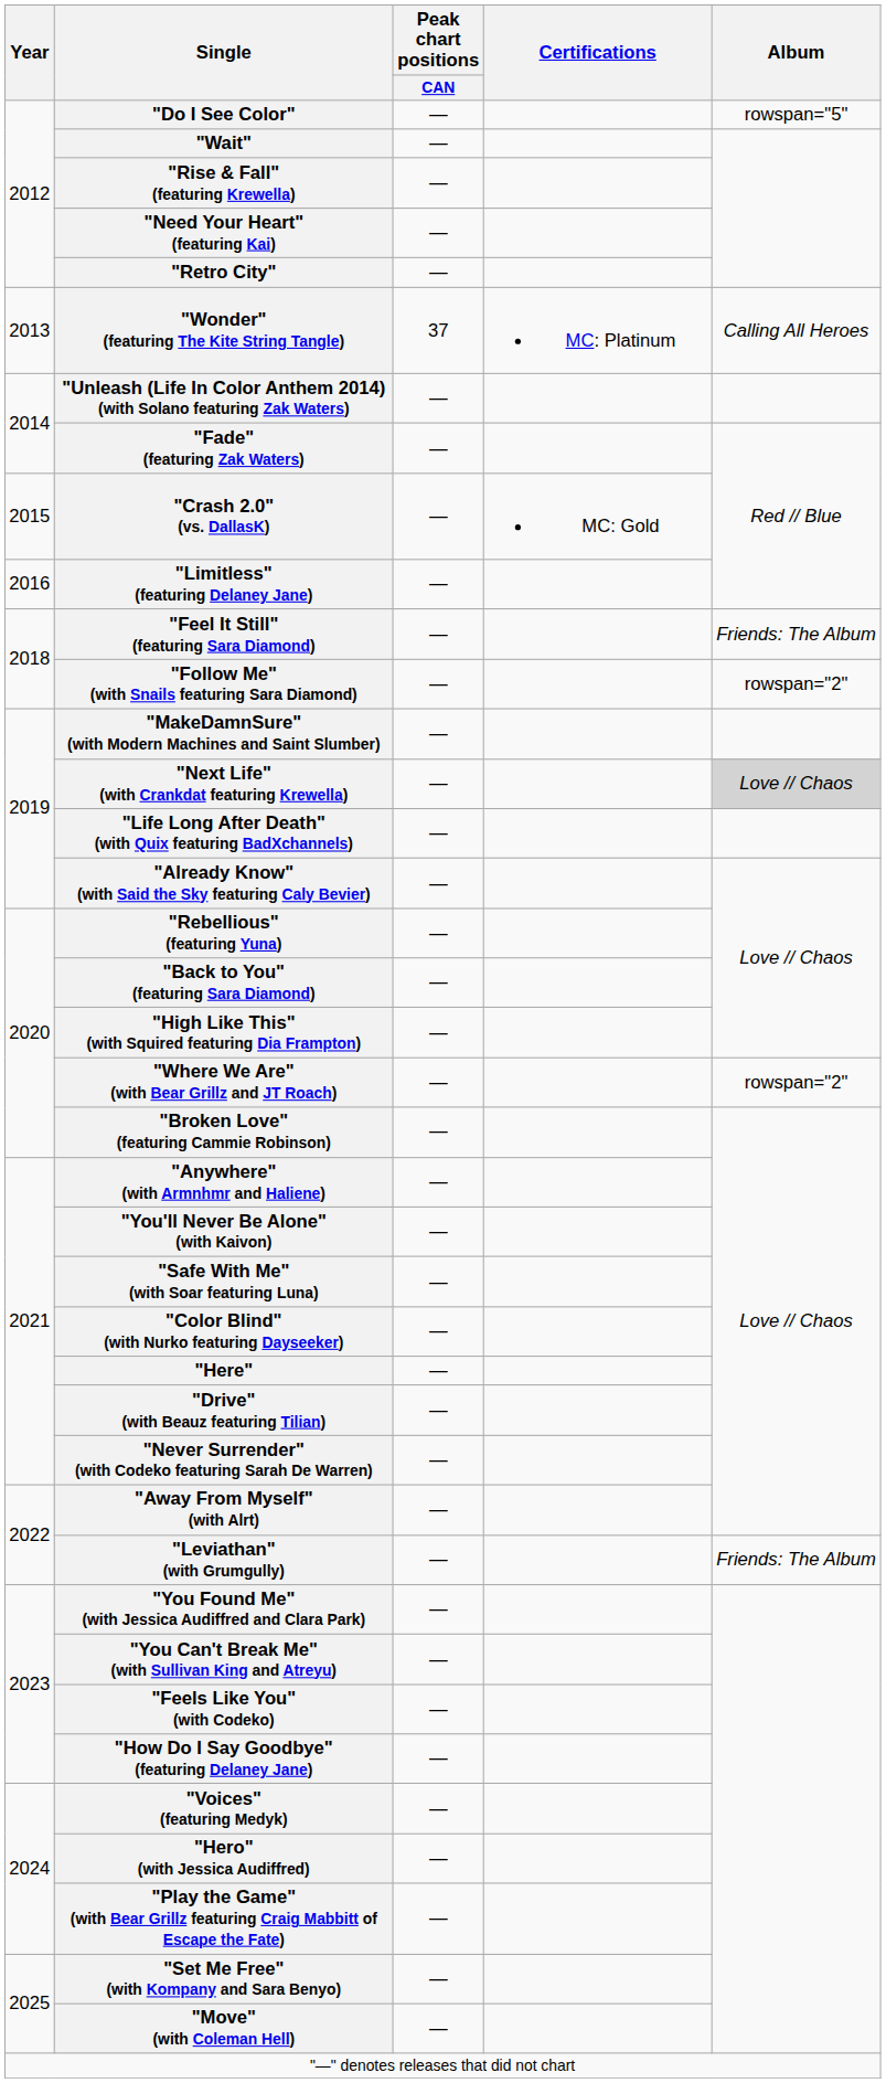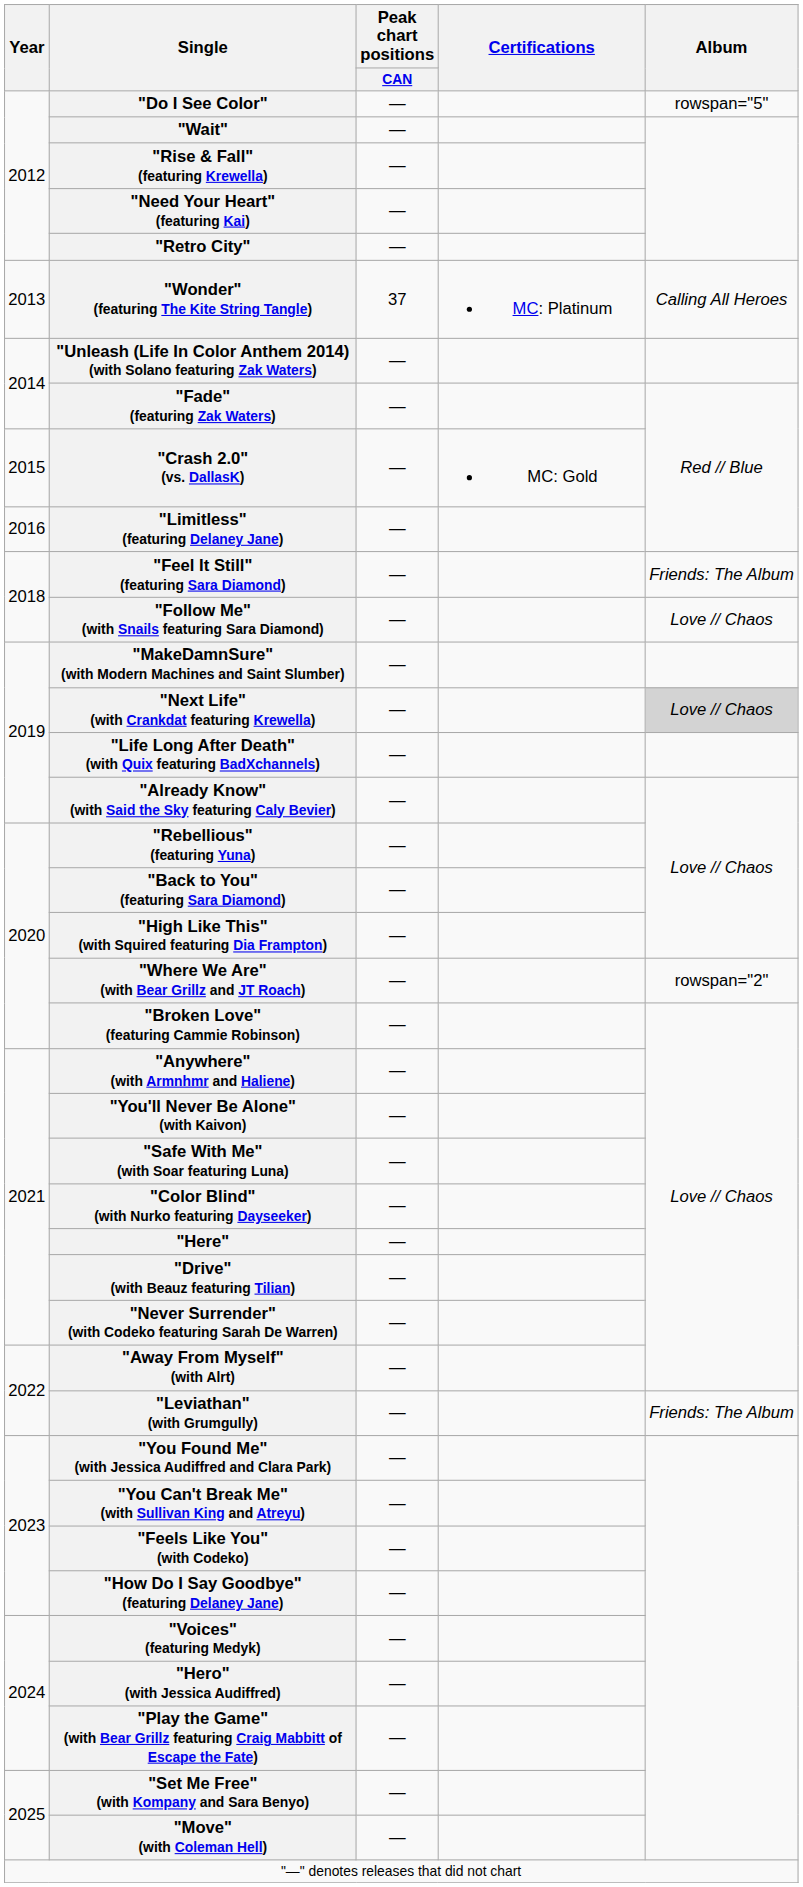"Follow Me" (with Snails featuring Sara Diamond) | Album: rowspan="2" -> Love // Chaos
